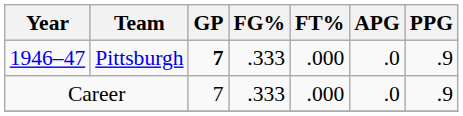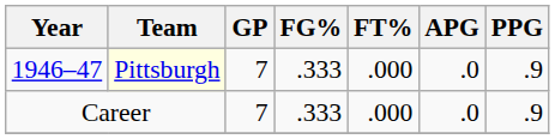1946–47 | Team: no background -> lightyellow background
1946–47 | GP: bold -> normal
